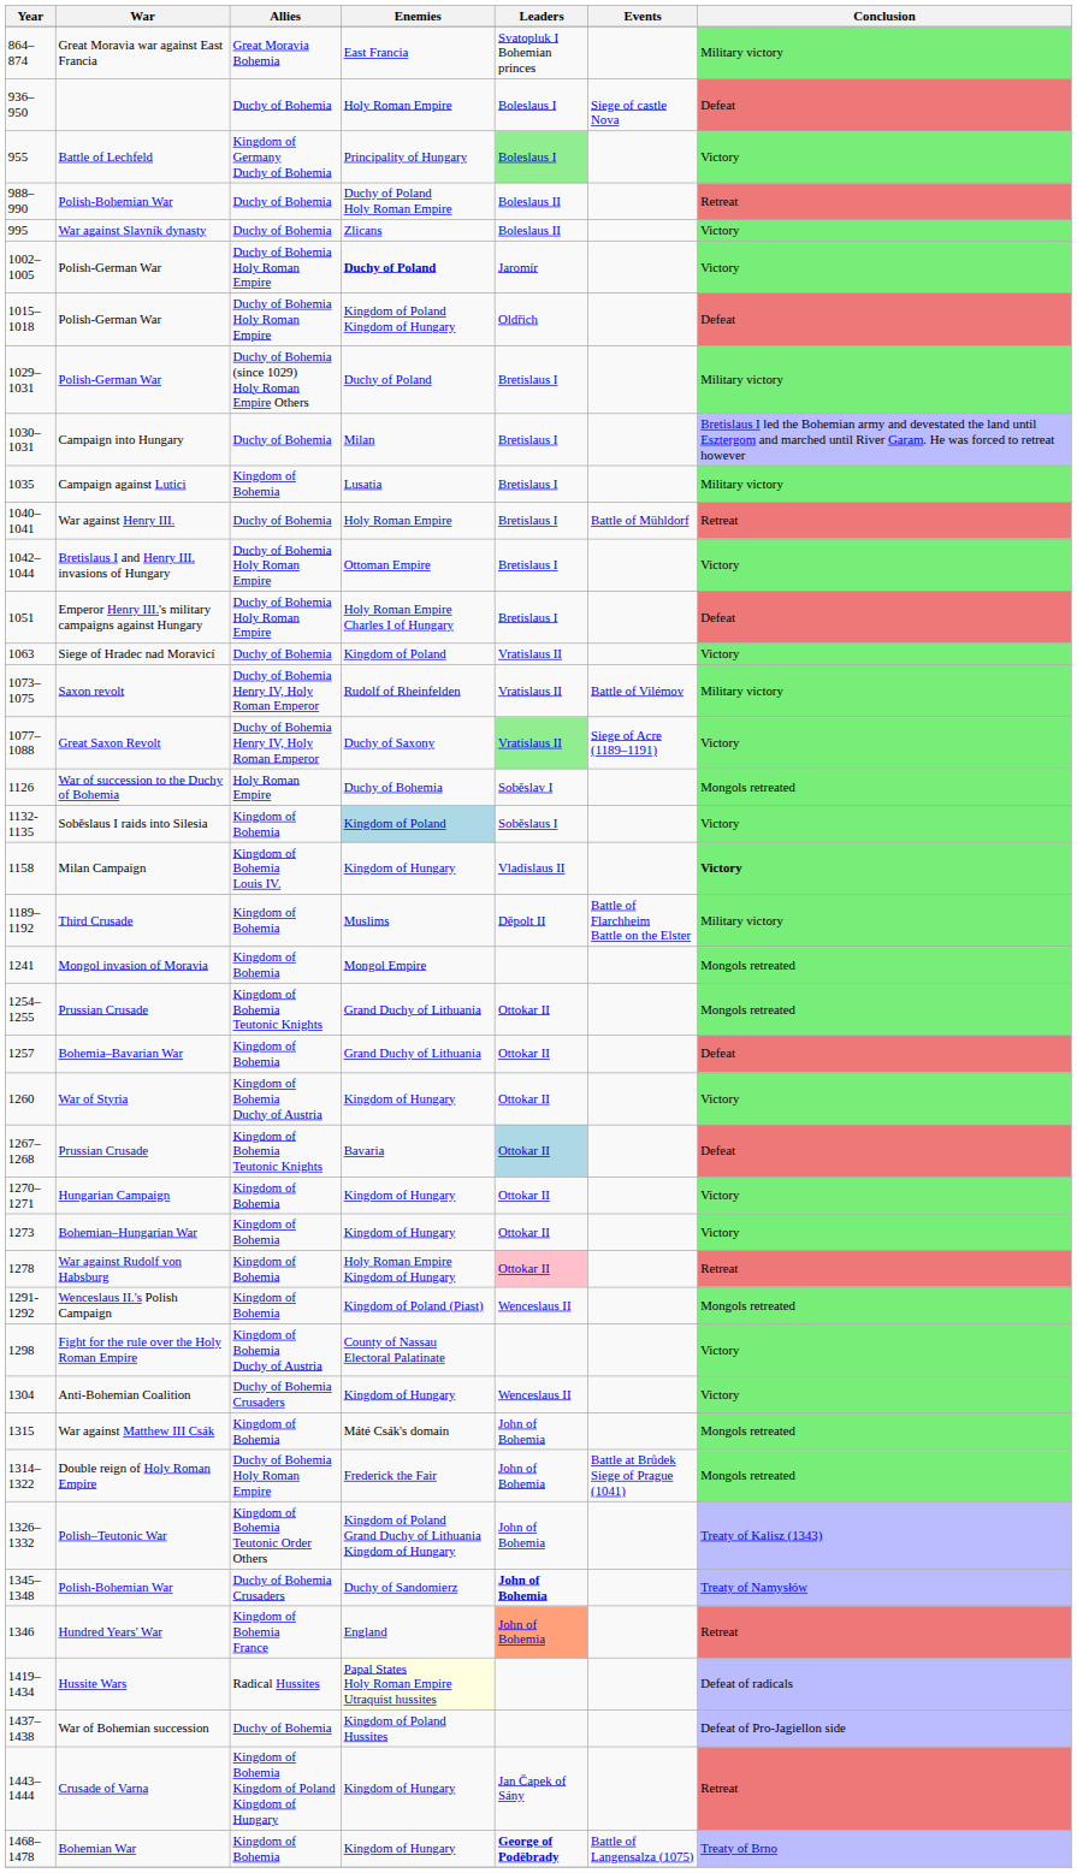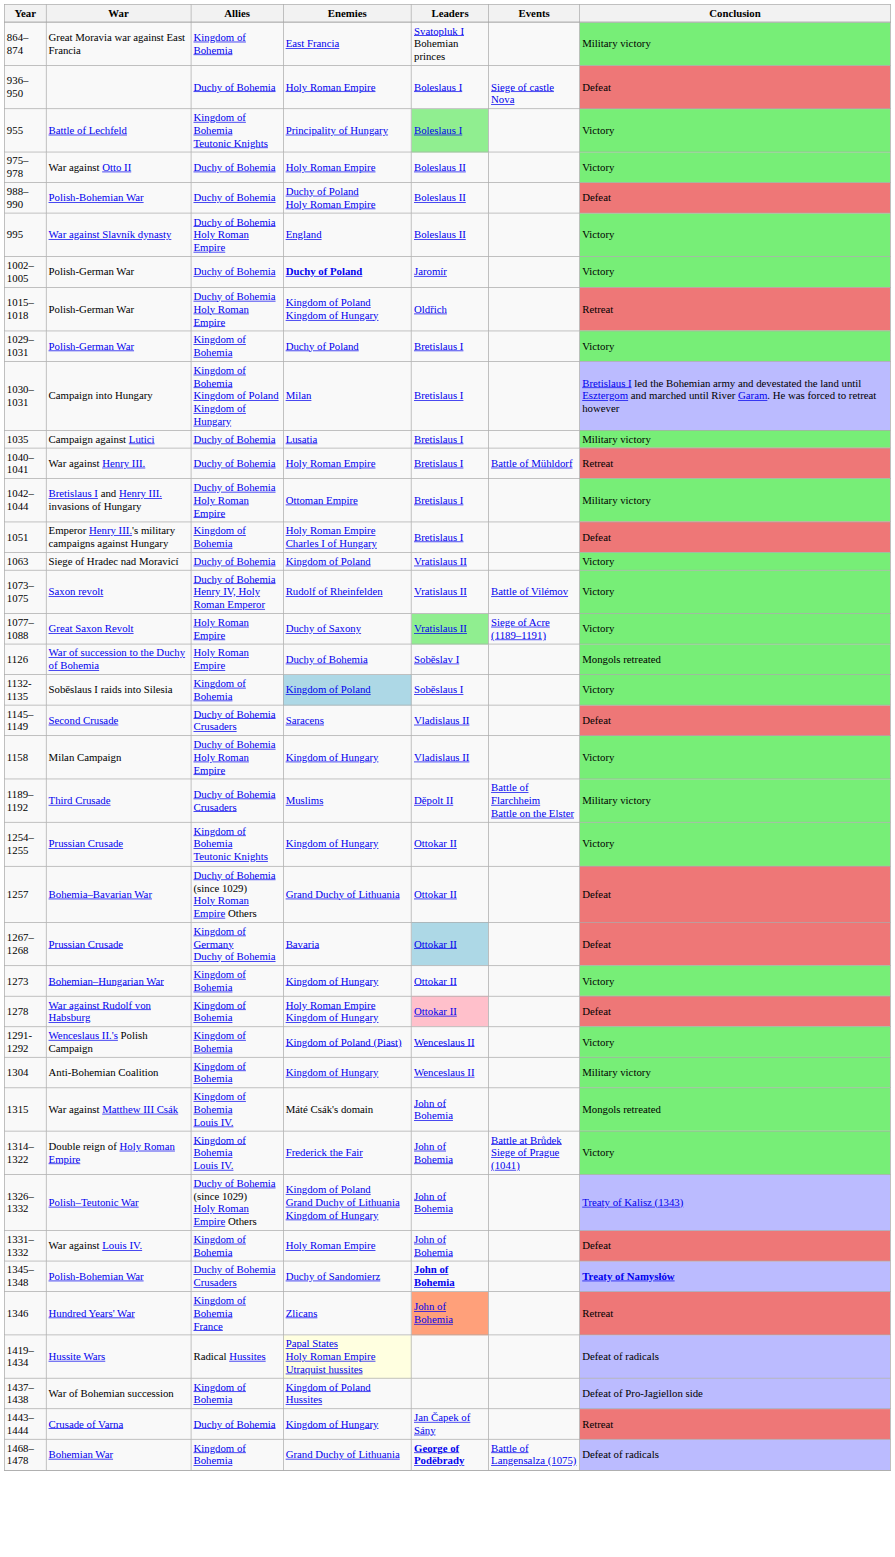Great Moravia war against East Francia | Allies: Great Moravia Bohemia -> Kingdom of Bohemia
Battle of Lechfeld | Allies: Kingdom of Germany Duchy of Bohemia -> Kingdom of Bohemia Teutonic Knights
+ row: 975–978 | War against Otto II | Duchy of Bohemia | Holy Roman Empire | Boleslaus II | Victory
988–990 / Polish-Bohemian War | Conclusion: Retreat -> Defeat
War against Slavník dynasty | Allies: Duchy of Bohemia -> Duchy of Bohemia Holy Roman Empire
War against Slavník dynasty | Enemies: Zlicans -> England
1002–1005 / Polish-German War | Allies: Duchy of Bohemia Holy Roman Empire -> Duchy of Bohemia
1015–1018 / Polish-German War | Conclusion: Defeat -> Retreat
1029–1031 / Polish-German War | Allies: Duchy of Bohemia (since 1029) Holy Roman Empire Others -> Kingdom of Bohemia
1029–1031 / Polish-German War | Conclusion: Military victory -> Victory
Campaign into Hungary | Allies: Duchy of Bohemia -> Kingdom of Bohemia Kingdom of Poland Kingdom of Hungary
Campaign against Lutici | Allies: Kingdom of Bohemia -> Duchy of Bohemia
Bretislaus I and Henry III. invasions of Hungary | Conclusion: Victory -> Military victory
Emperor Henry III.'s military campaigns against Hungary | Allies: Duchy of Bohemia Holy Roman Empire -> Kingdom of Bohemia
Saxon revolt | Conclusion: Military victory -> Victory
Great Saxon Revolt | Allies: Duchy of Bohemia Henry IV, Holy Roman Emperor -> Holy Roman Empire
+ row: 1145–1149 | Second Crusade | Duchy of Bohemia Crusaders | Saracens | Vladislaus II | Defeat
Milan Campaign | Allies: Kingdom of Bohemia Louis IV. -> Duchy of Bohemia Holy Roman Empire
Milan Campaign | Conclusion: bold -> normal
Third Crusade | Allies: Kingdom of Bohemia -> Duchy of Bohemia Crusaders
- row: 1241 | Mongol invasion of Moravia | Kingdom of Bohemia | Mongol Empire | Mongols retreated
1254–1255 / Prussian Crusade | Enemies: Grand Duchy of Lithuania -> Kingdom of Hungary
1254–1255 / Prussian Crusade | Conclusion: Mongols retreated -> Victory
Bohemia–Bavarian War | Allies: Kingdom of Bohemia -> Duchy of Bohemia (since 1029) Holy Roman Empire Others
- row: 1260 | War of Styria | Kingdom of Bohemia Duchy of Austria | Kingdom of Hungary | Ottokar II | Victory
1267–1268 / Prussian Crusade | Allies: Kingdom of Bohemia Teutonic Knights -> Kingdom of Germany Duchy of Bohemia
- row: 1270–1271 | Hungarian Campaign | Kingdom of Bohemia | Kingdom of Hungary | Ottokar II | Victory
War against Rudolf von Habsburg | Conclusion: Retreat -> Defeat
Wenceslaus II.'s Polish Campaign | Conclusion: Mongols retreated -> Victory
- row: 1298 | Fight for the rule over the Holy Roman Empire | Kingdom of Bohemia Duchy of Austria | County of Nassau Electoral Palatinate | Victory
Anti-Bohemian Coalition | Allies: Duchy of Bohemia Crusaders -> Kingdom of Bohemia
Anti-Bohemian Coalition | Conclusion: Victory -> Military victory
War against Matthew III Csák | Allies: Kingdom of Bohemia -> Kingdom of Bohemia Louis IV.
Double reign of Holy Roman Empire | Allies: Duchy of Bohemia Holy Roman Empire -> Kingdom of Bohemia Louis IV.
Double reign of Holy Roman Empire | Conclusion: Mongols retreated -> Victory
Polish–Teutonic War | Allies: Kingdom of Bohemia Teutonic Order Others -> Duchy of Bohemia (since 1029) Holy Roman Empire Others
+ row: 1331–1332 | War against Louis IV. | Kingdom of Bohemia | Holy Roman Empire | John of Bohemia | Defeat
1345–1348 / Polish-Bohemian War | Conclusion: normal -> bold
Hundred Years' War | Enemies: England -> Zlicans
War of Bohemian succession | Allies: Duchy of Bohemia -> Kingdom of Bohemia
Crusade of Varna | Allies: Kingdom of Bohemia Kingdom of Poland Kingdom of Hungary -> Duchy of Bohemia
Bohemian War | Enemies: Kingdom of Hungary -> Grand Duchy of Lithuania
Bohemian War | Conclusion: Treaty of Brno -> Defeat of radicals
